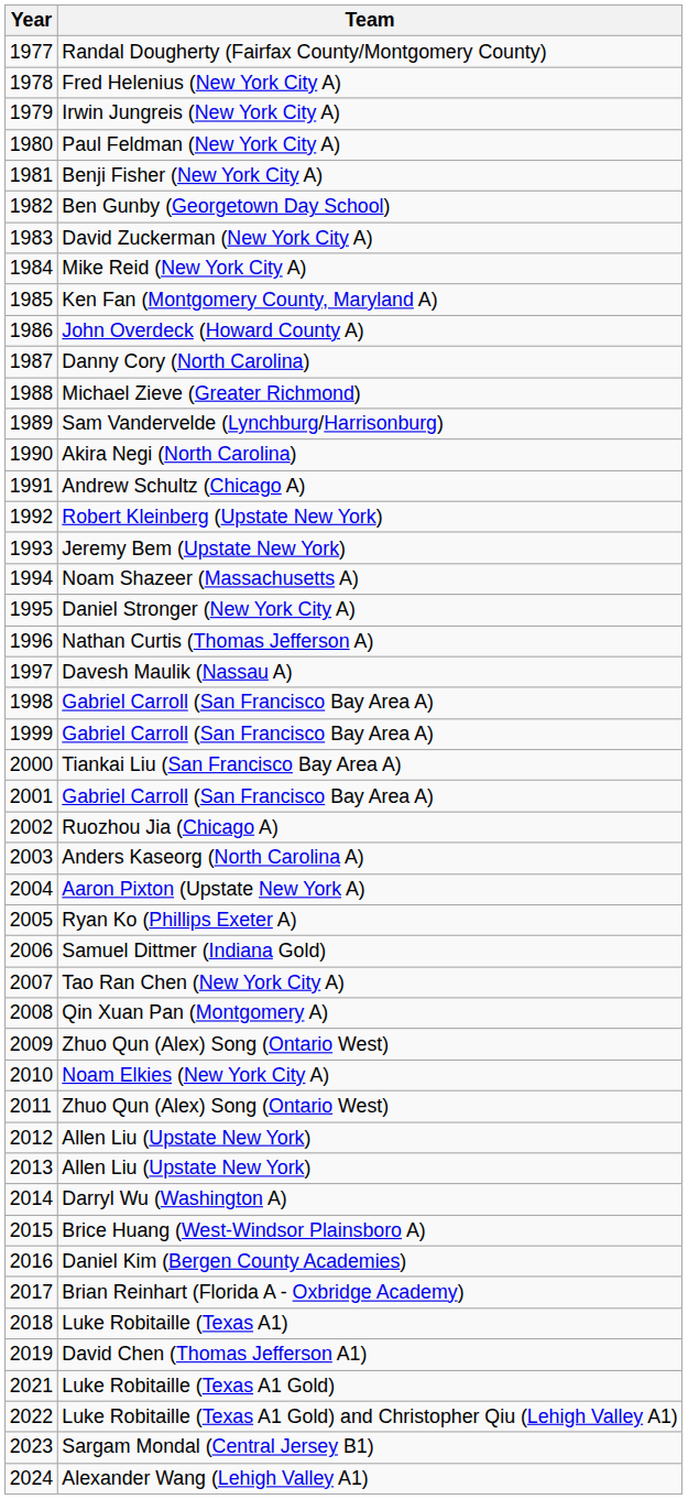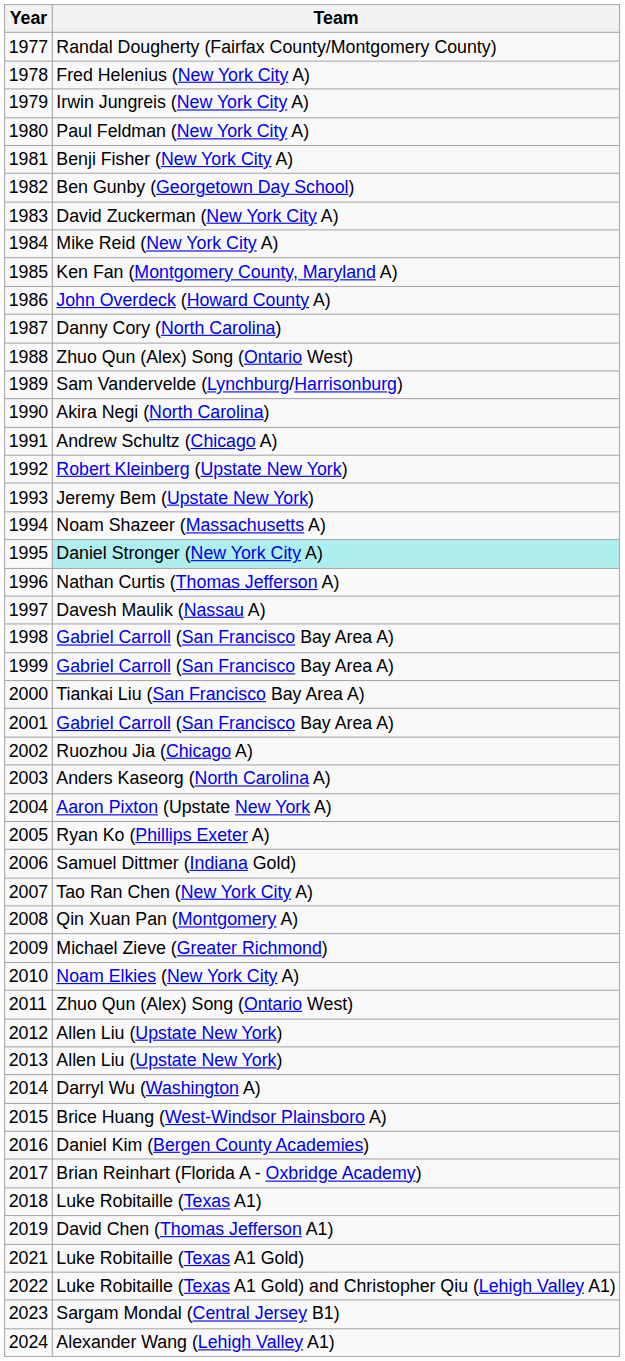row 13 | Team: Michael Zieve (Greater Richmond) -> Zhuo Qun (Alex) Song (Ontario West)
row 20 | Team: no background -> paleturquoise background
row 34 | Team: Zhuo Qun (Alex) Song (Ontario West) -> Michael Zieve (Greater Richmond)
